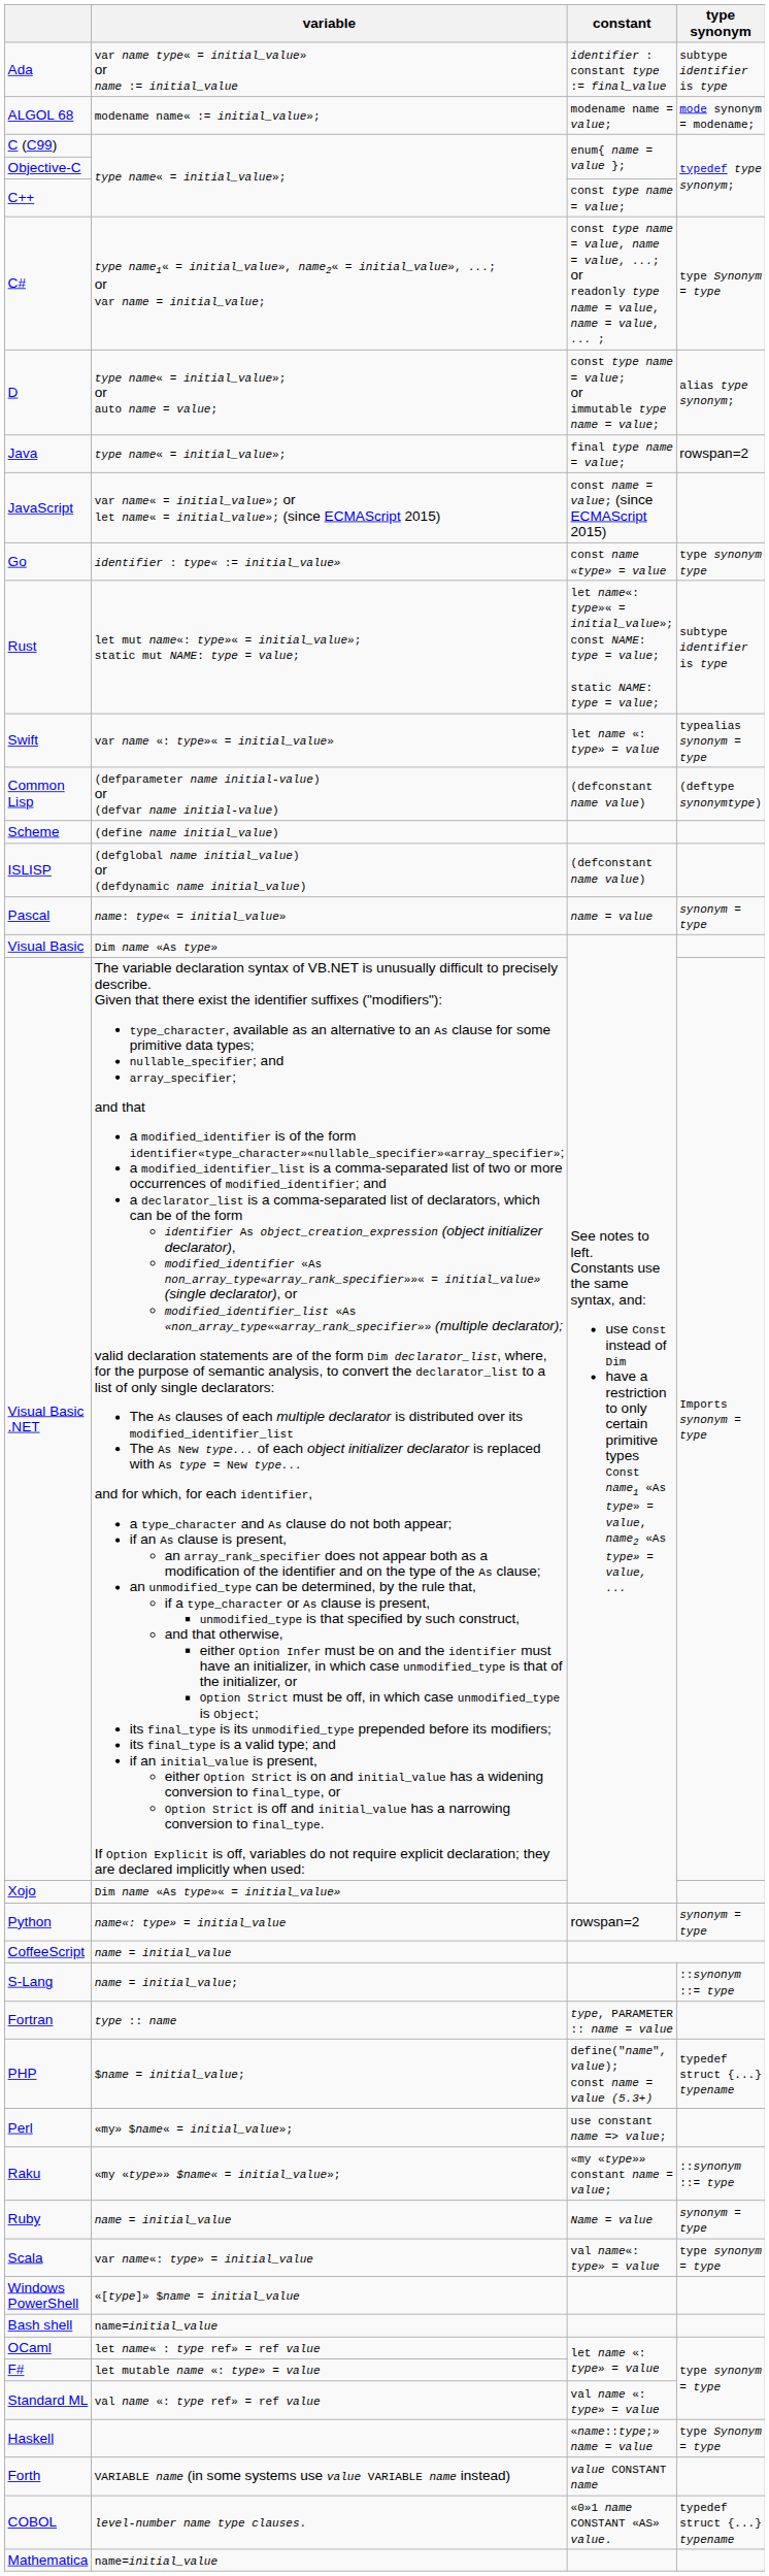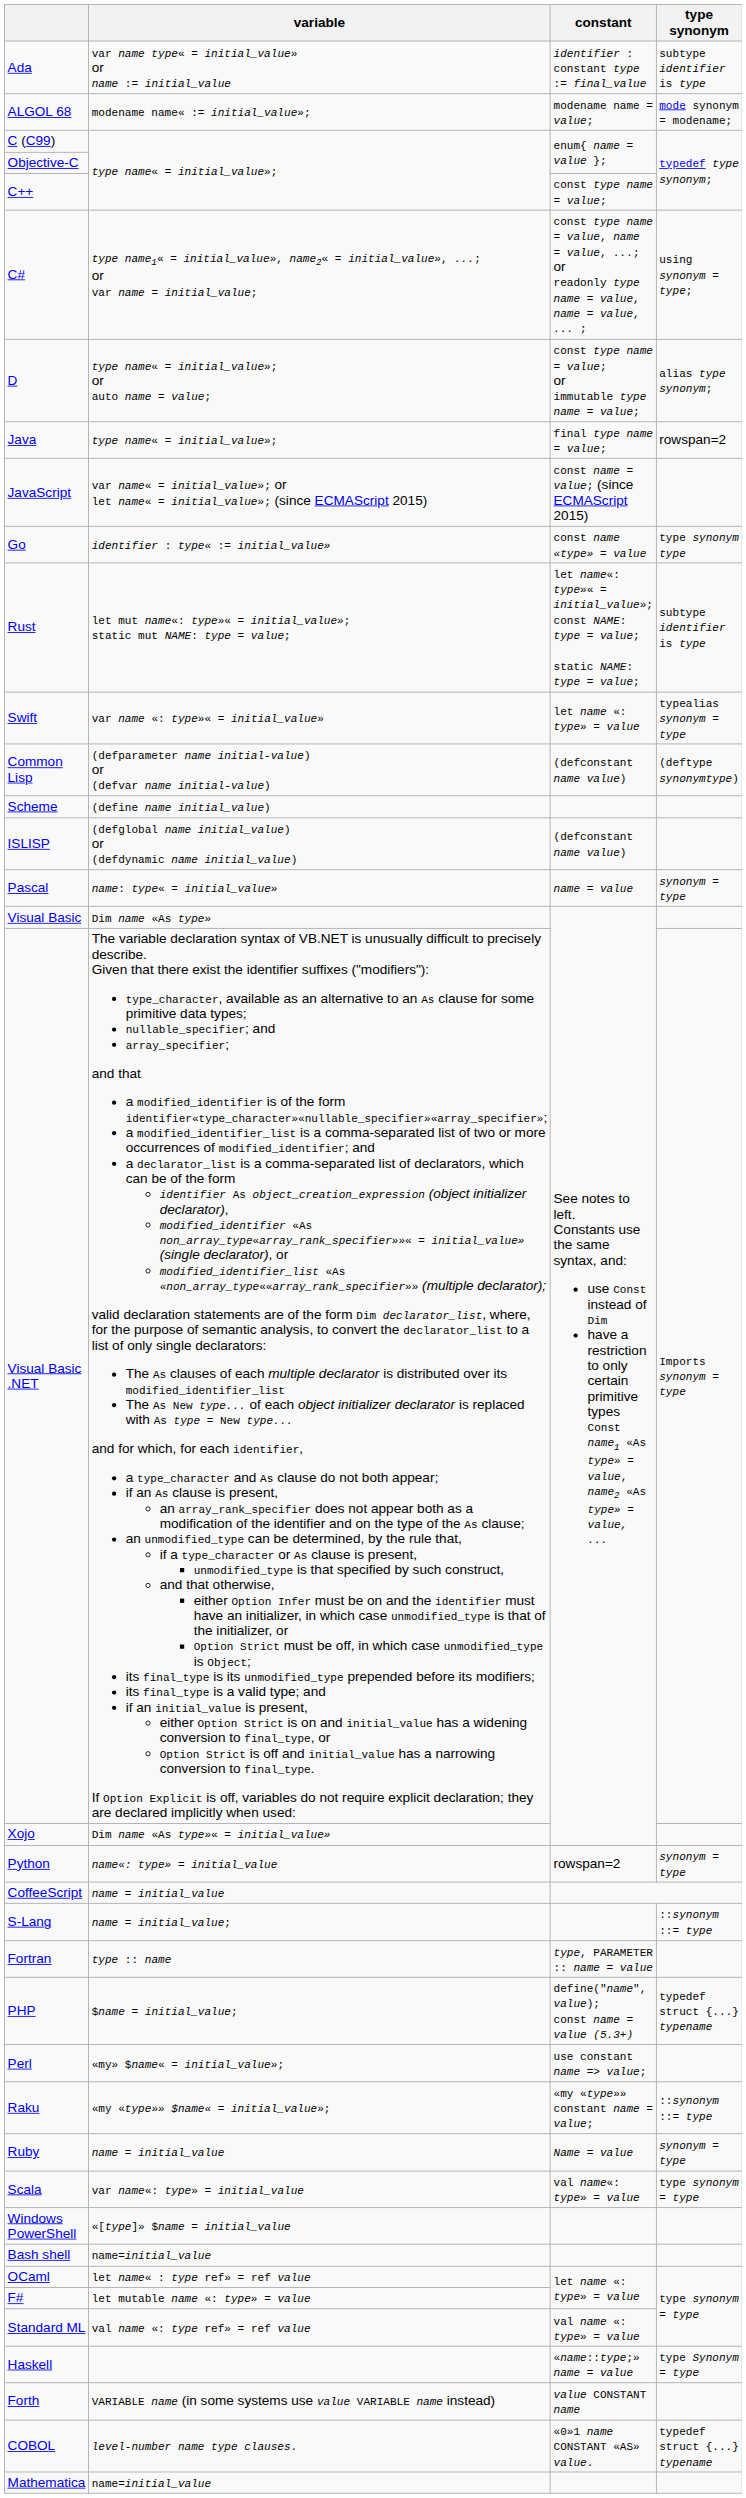C# | type synonym: type Synonym = type -> using synonym = type;
